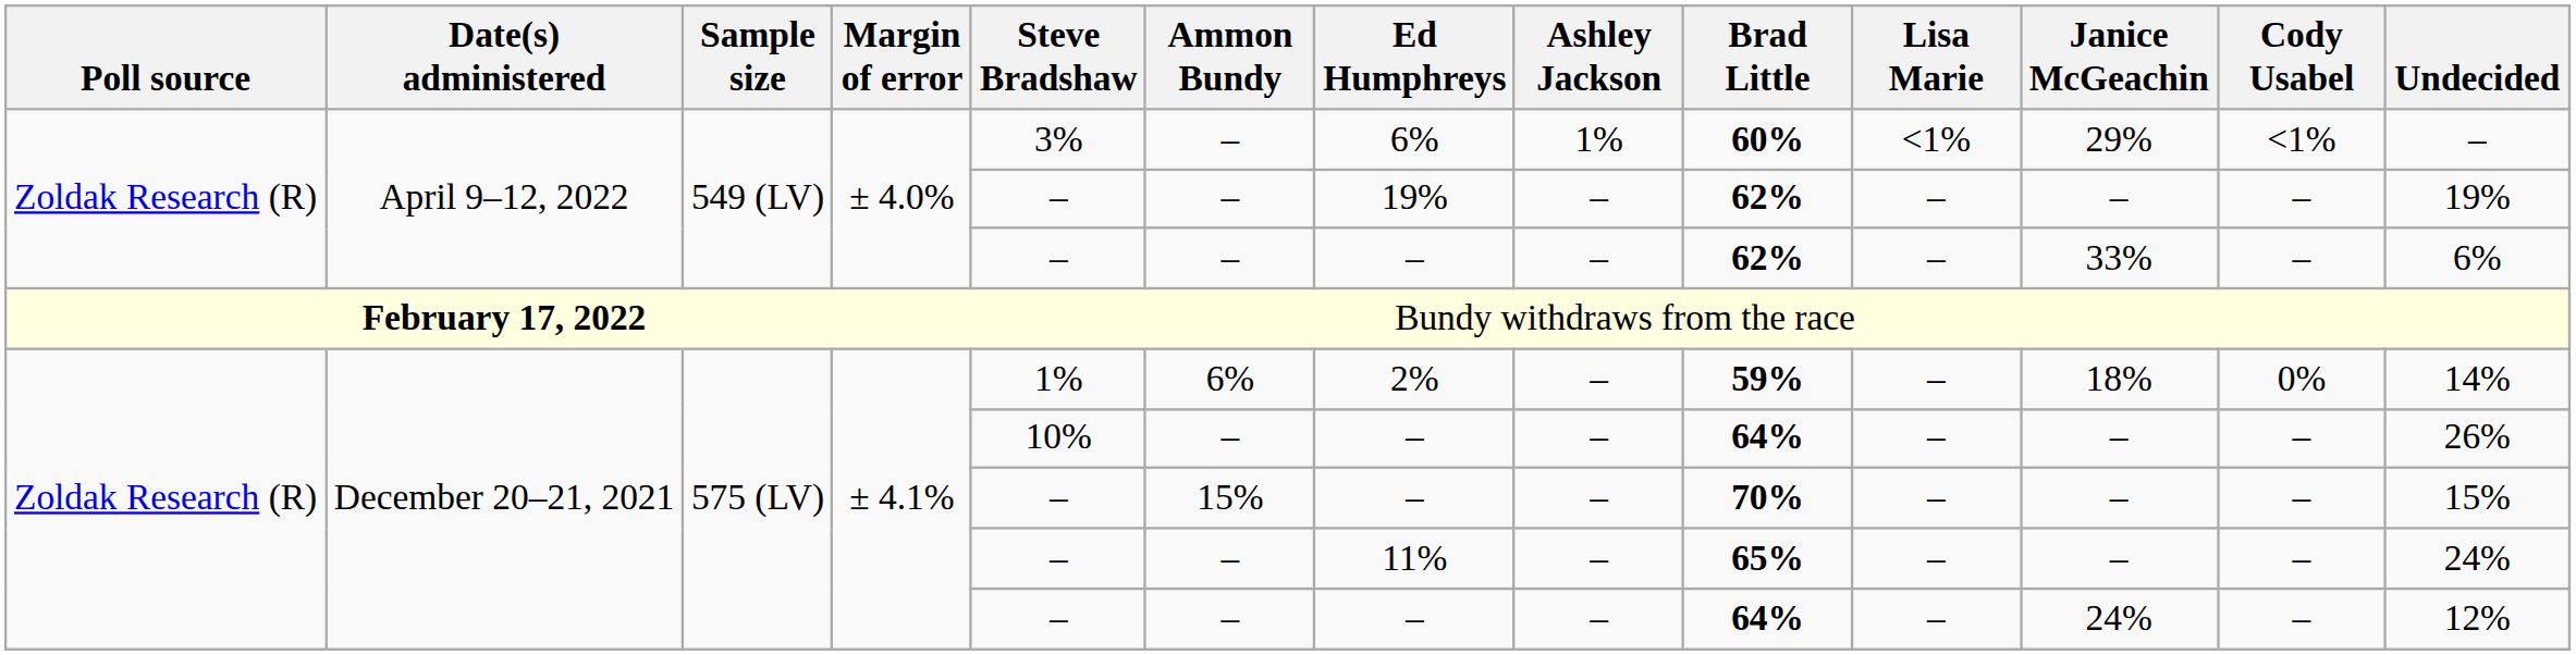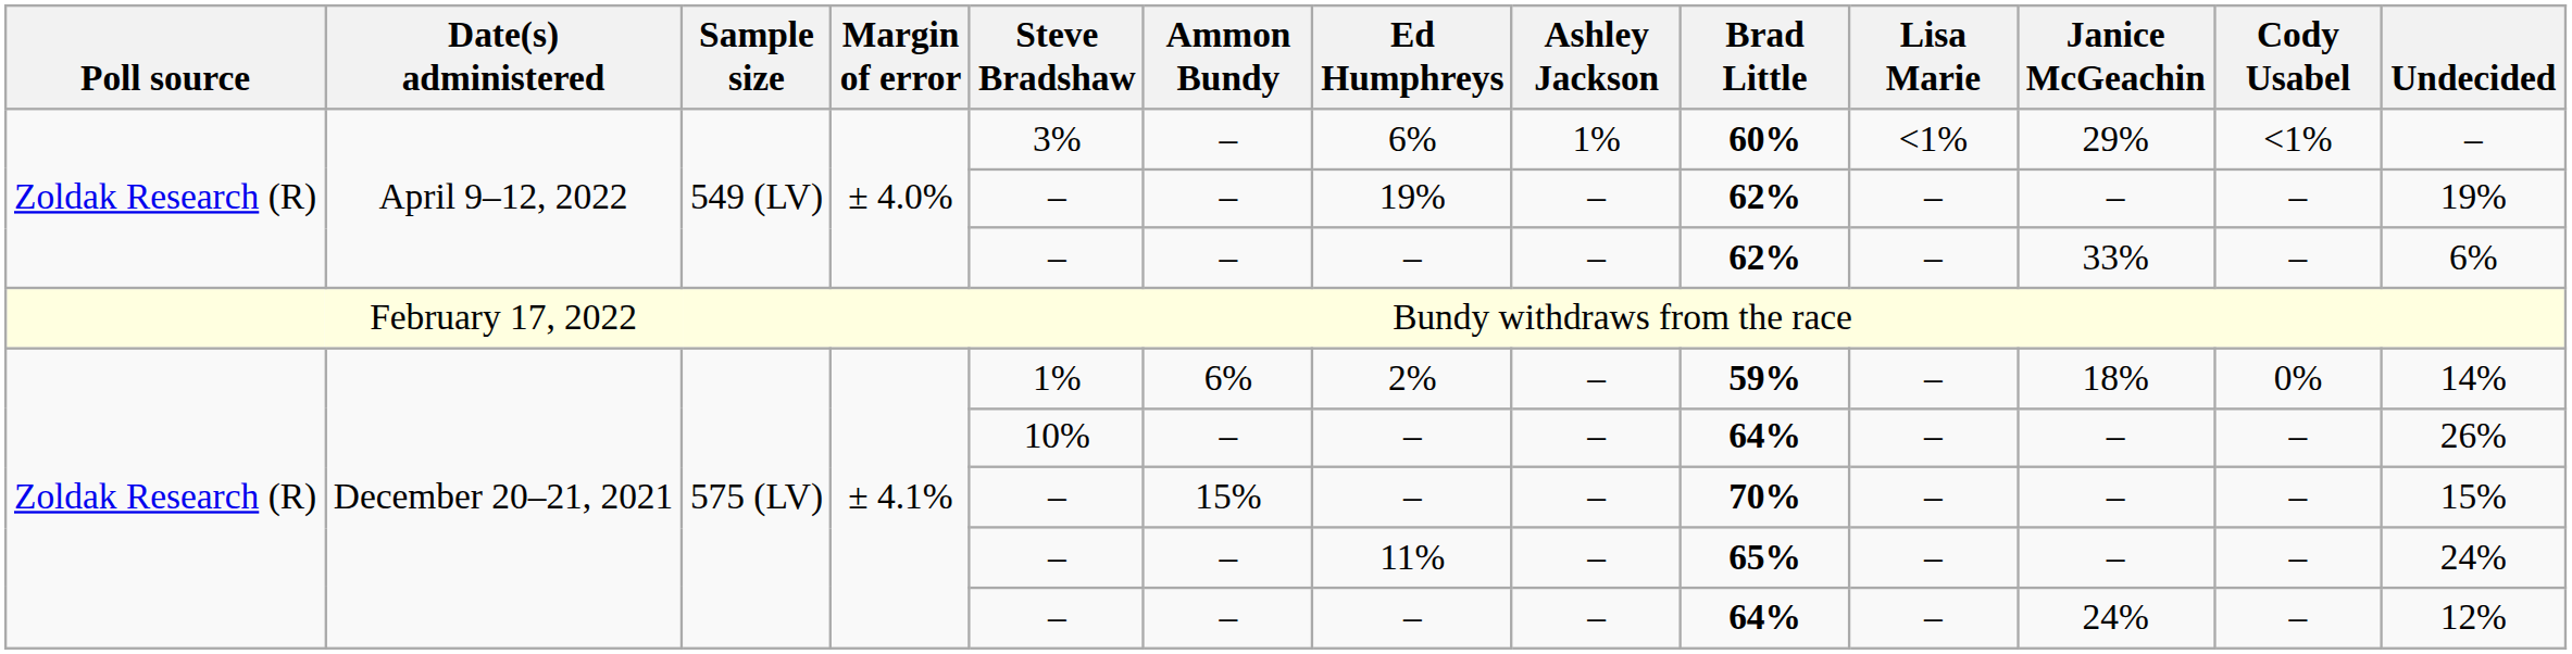February 17, 2022 | Date(s) administered: bold -> normal
